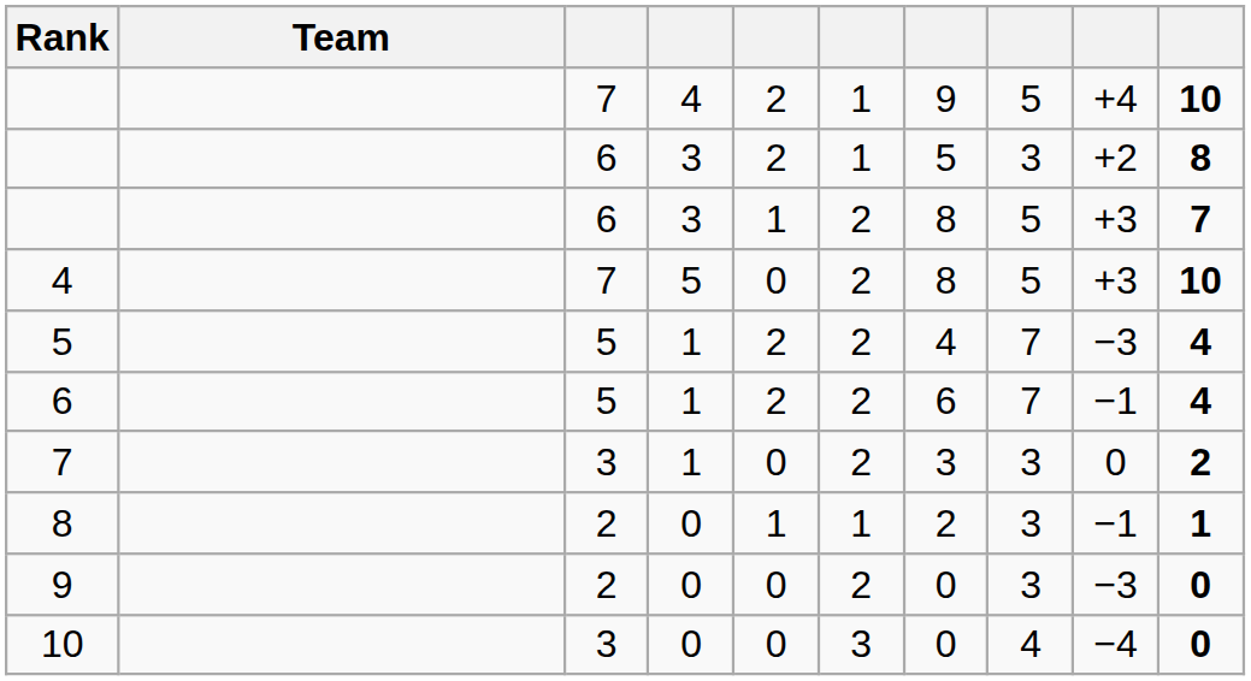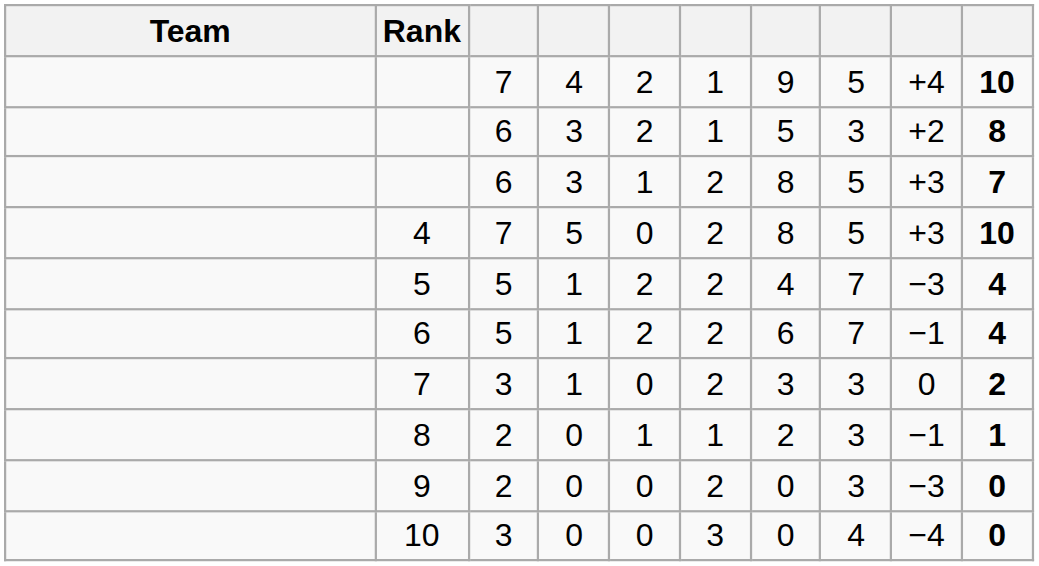columns swapped: Rank <-> Team
